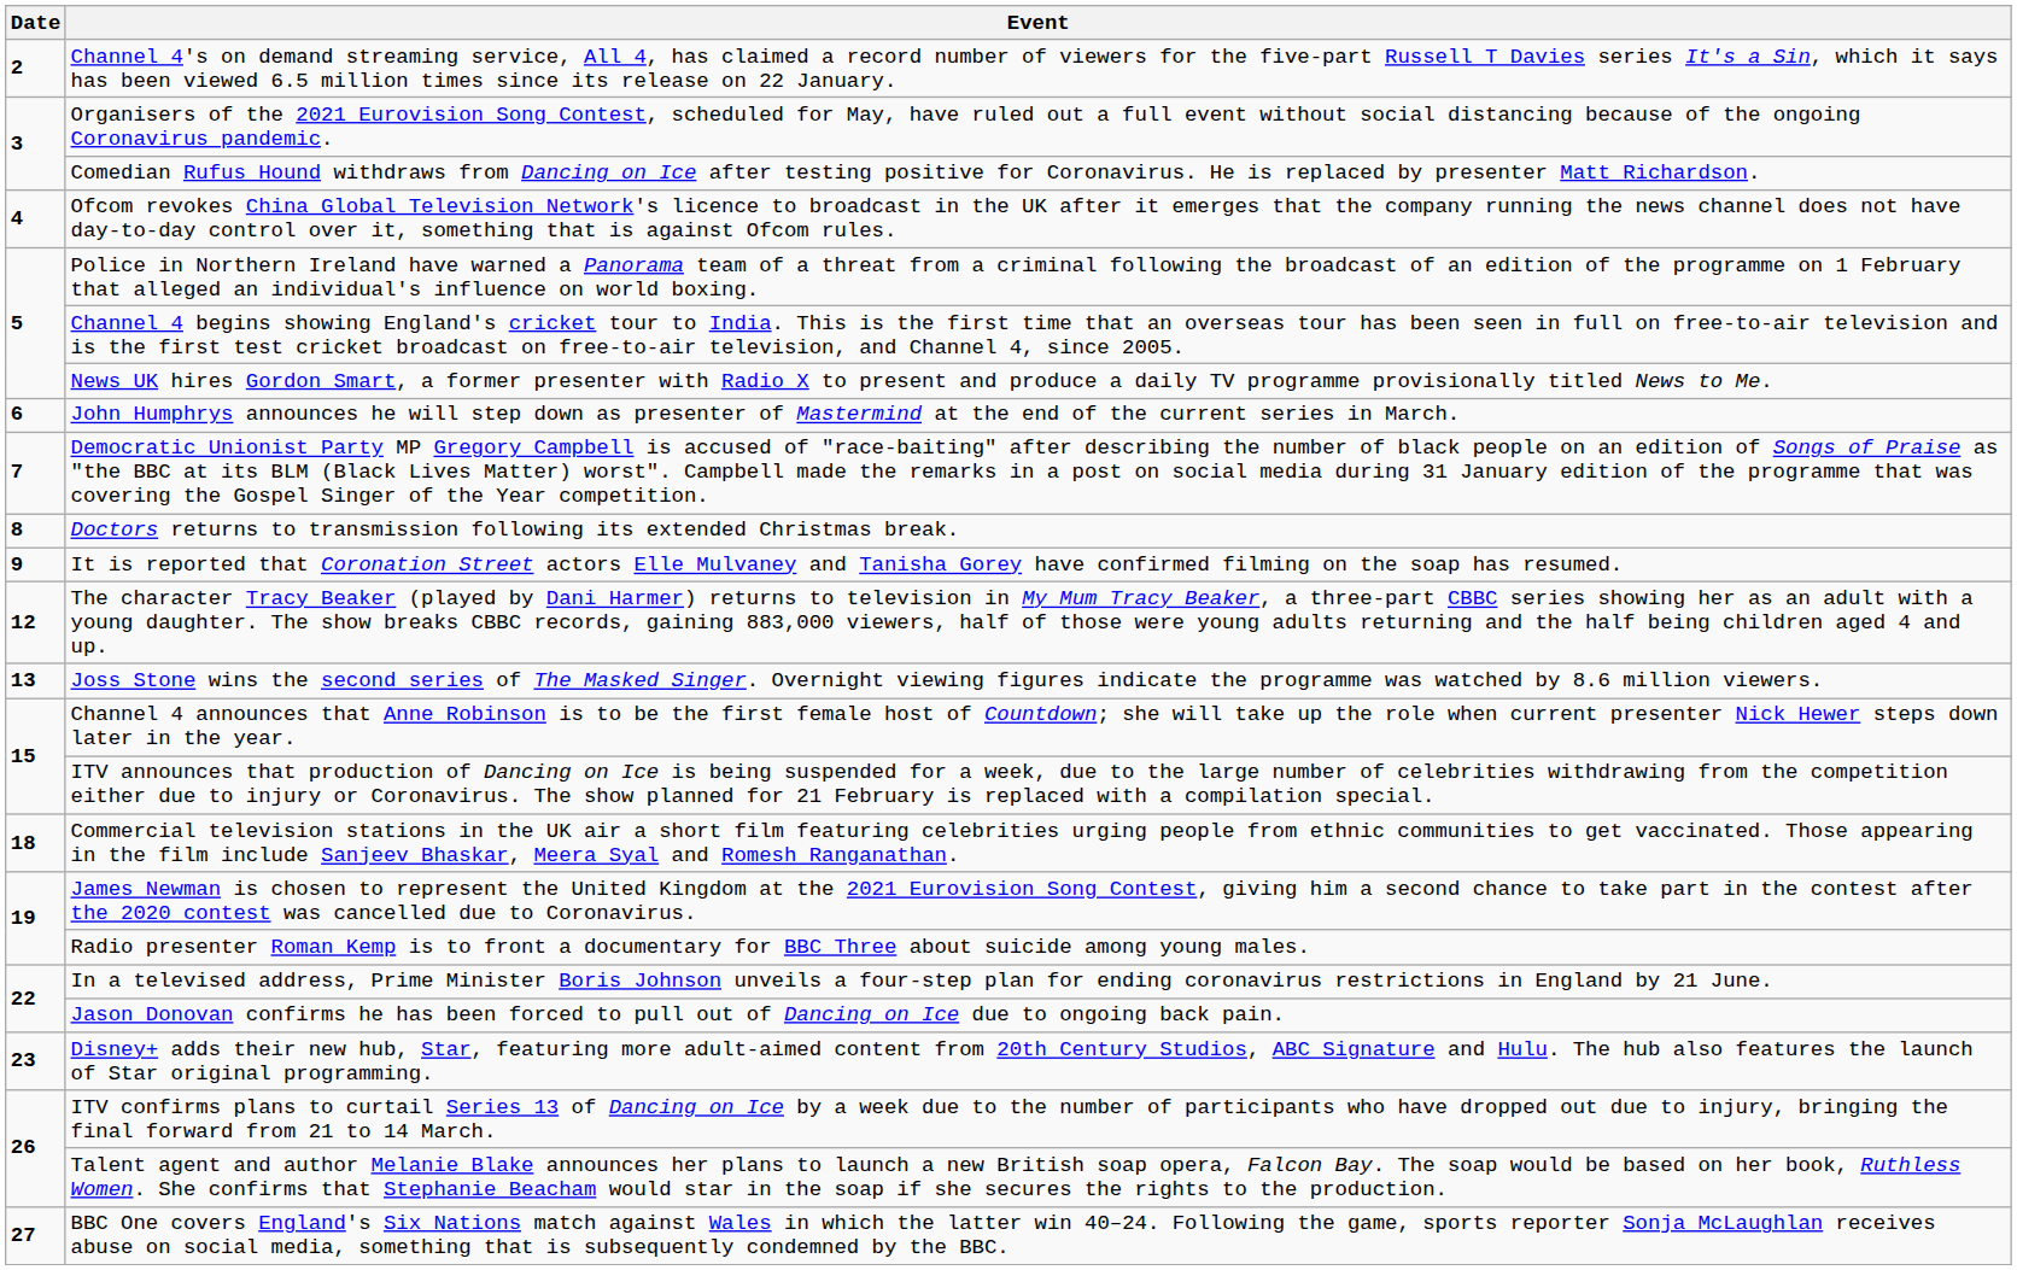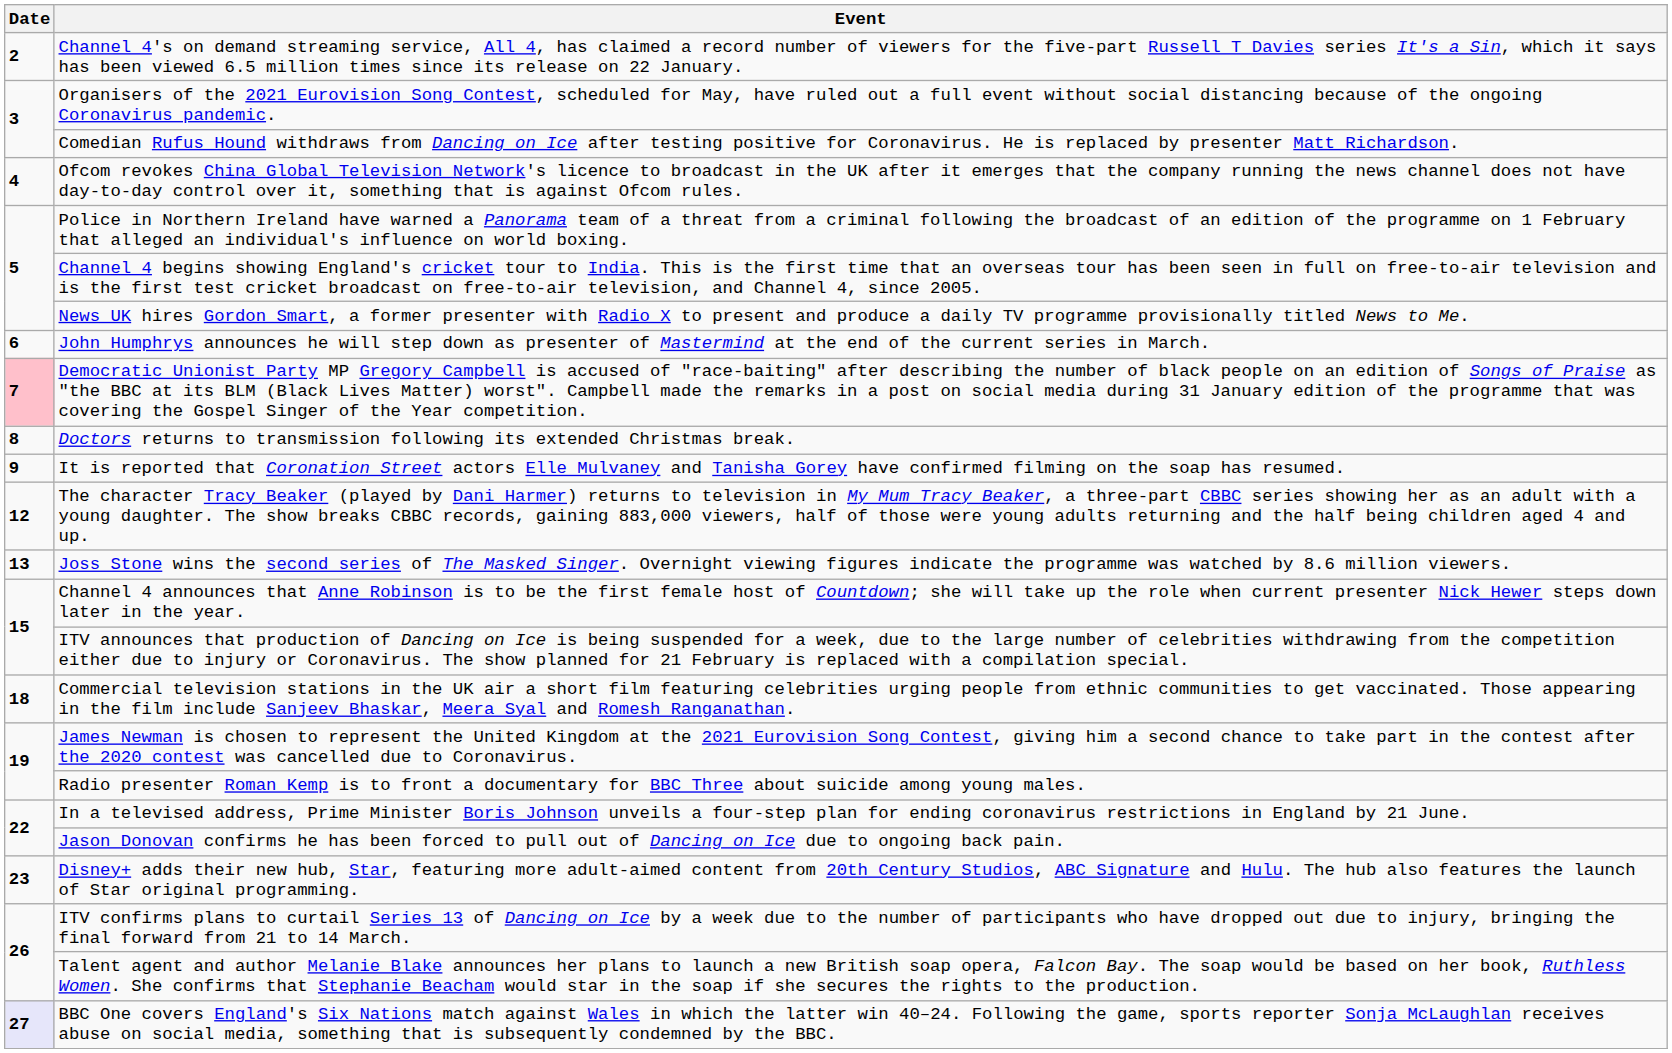row 10 | Date: no background -> pink background
row 25 | Date: no background -> lavender background
